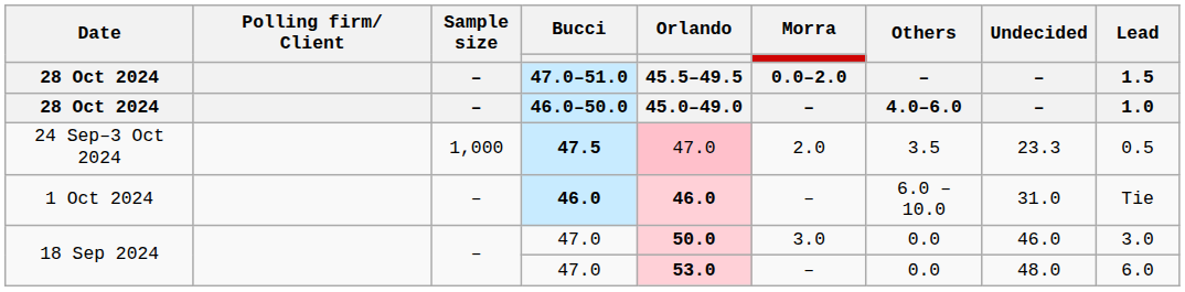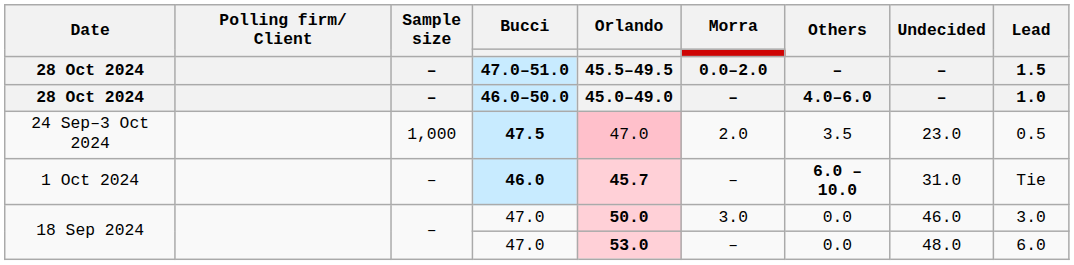24 Sep–3 Oct 2024 | Undecided / –: 23.3 -> 23.0
1 Oct 2024 | Orlando / 45.5–49.5 / 45.0–49.0: 46.0 -> 45.7
1 Oct 2024 | Others / – / 4.0–6.0: normal -> bold
